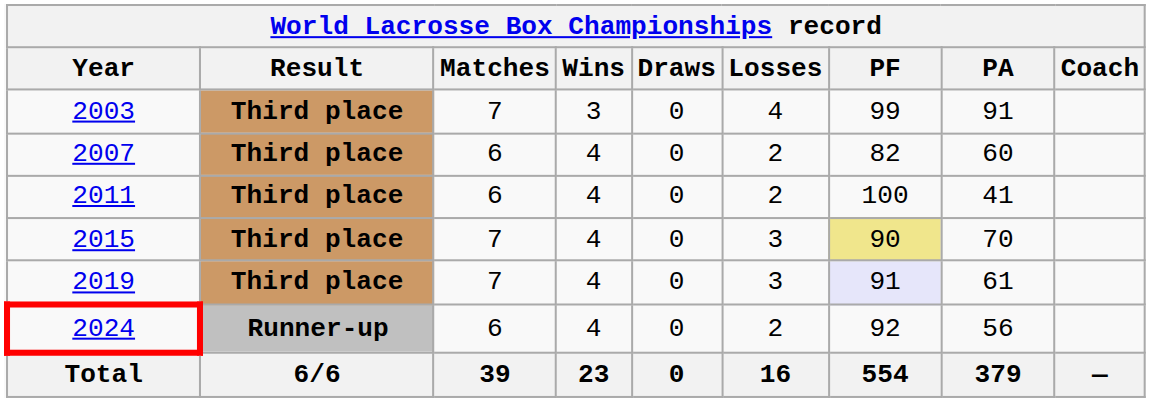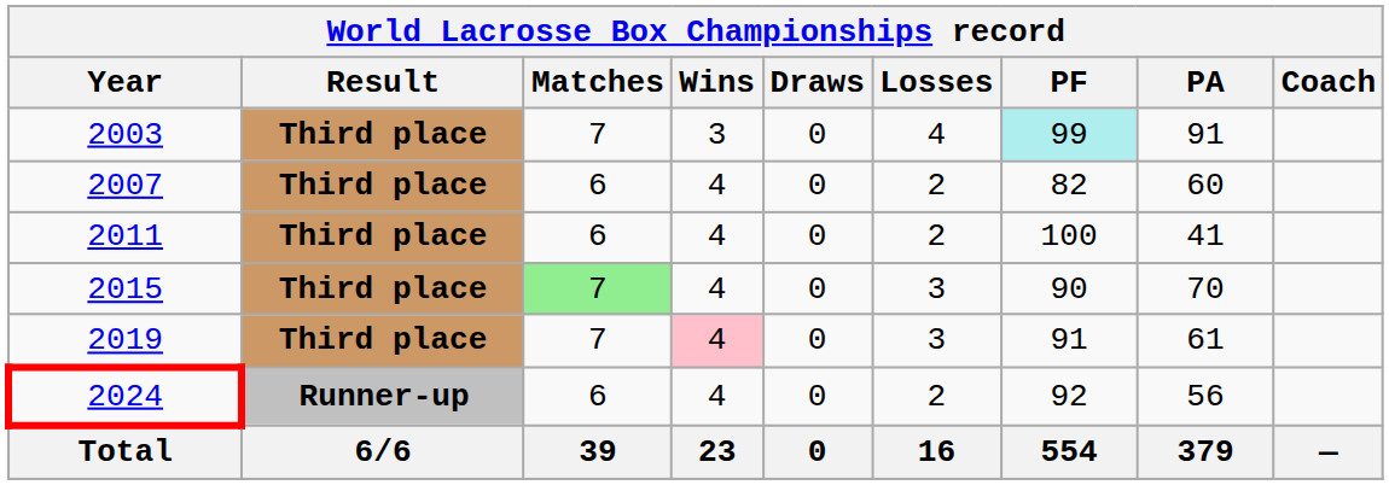2003 | PF: no background -> paleturquoise background
2015 | Matches: no background -> lightgreen background
2015 | PF: khaki background -> no background
2019 | Wins: no background -> pink background
2019 | PF: lavender background -> no background
